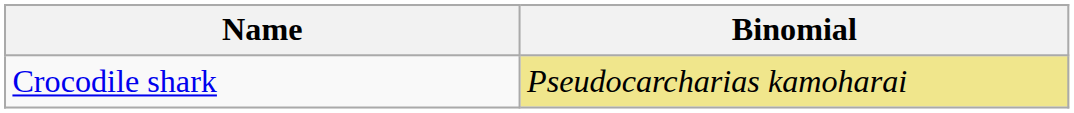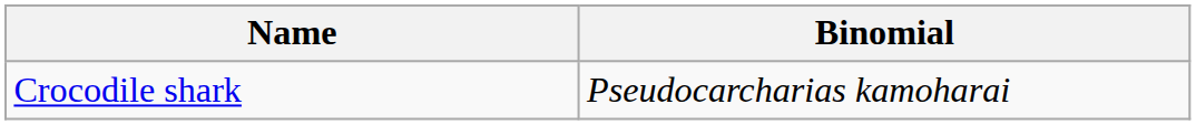Crocodile shark | Binomial: khaki background -> no background
